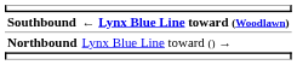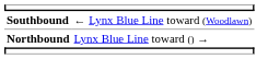row 1 | column 2: bold -> normal
